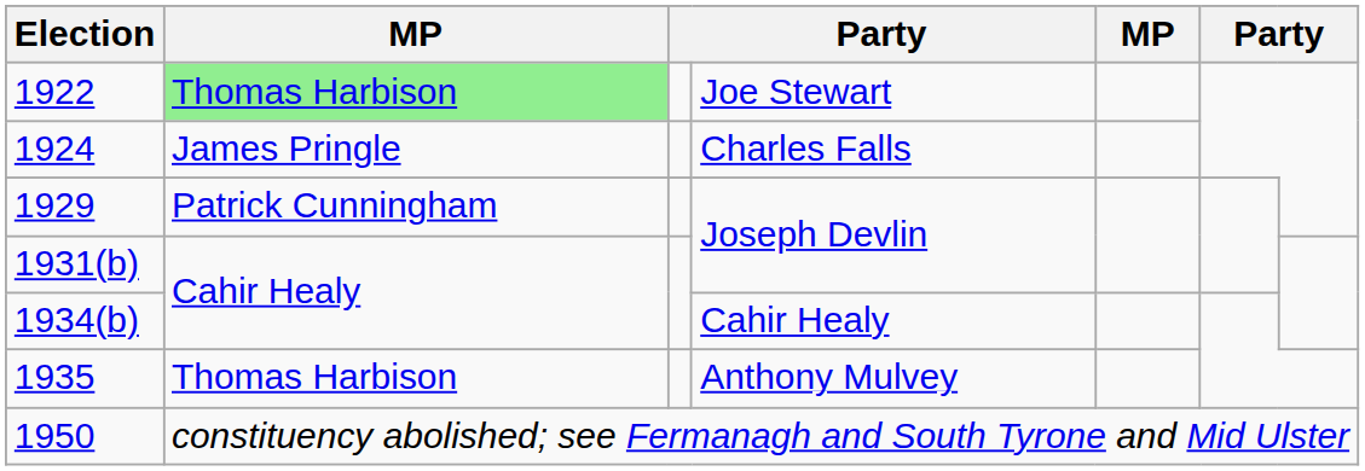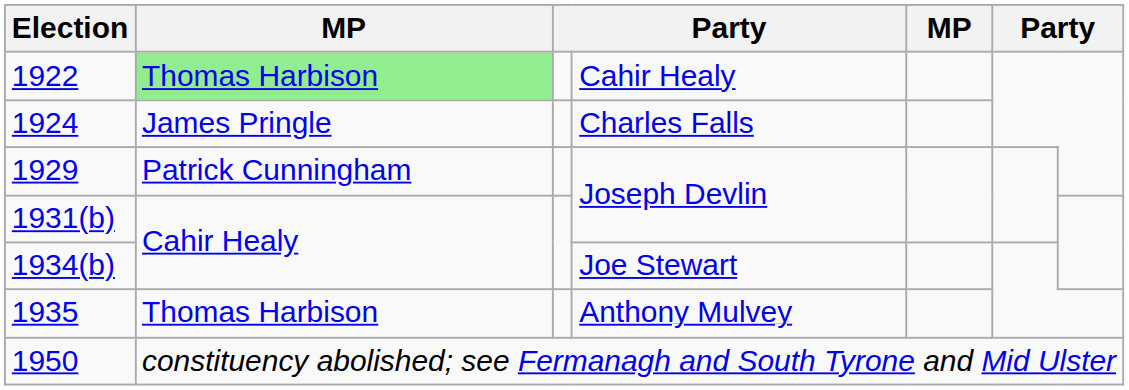1922 | column 4: Joe Stewart -> Cahir Healy
1934(b) | column 4: Cahir Healy -> Joe Stewart
